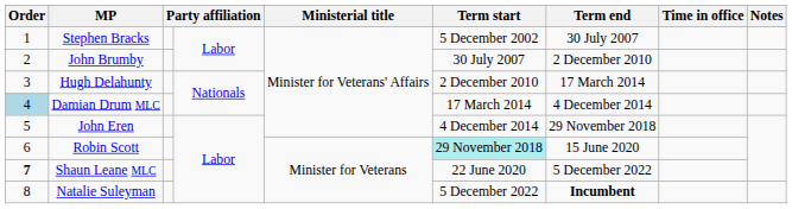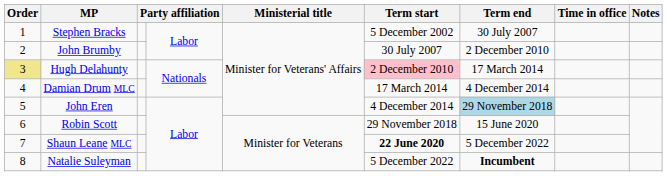Hugh Delahunty | Order: no background -> khaki background
Hugh Delahunty | Term start: no background -> pink background
Damian Drum MLC | Order: lightblue background -> no background
John Eren | Term end: no background -> lightblue background
Robin Scott | Term start: paleturquoise background -> no background
Shaun Leane MLC | Order: bold -> normal
Shaun Leane MLC | Term start: normal -> bold
